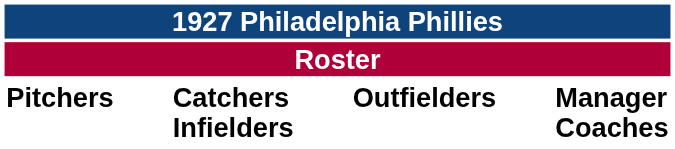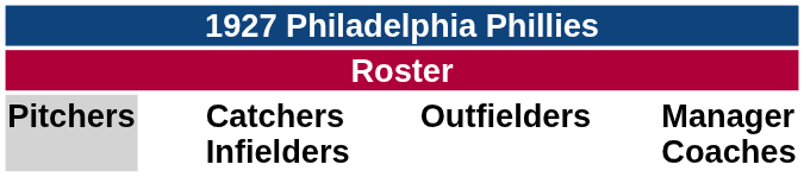Pitchers | column 1: no background -> lightgrey background
